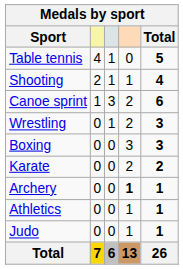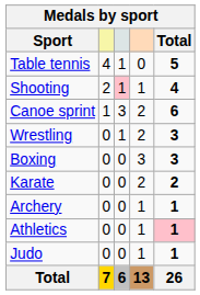Shooting | column 3: no background -> pink background
Archery | column 4: bold -> normal
Athletics | Total: no background -> pink background
